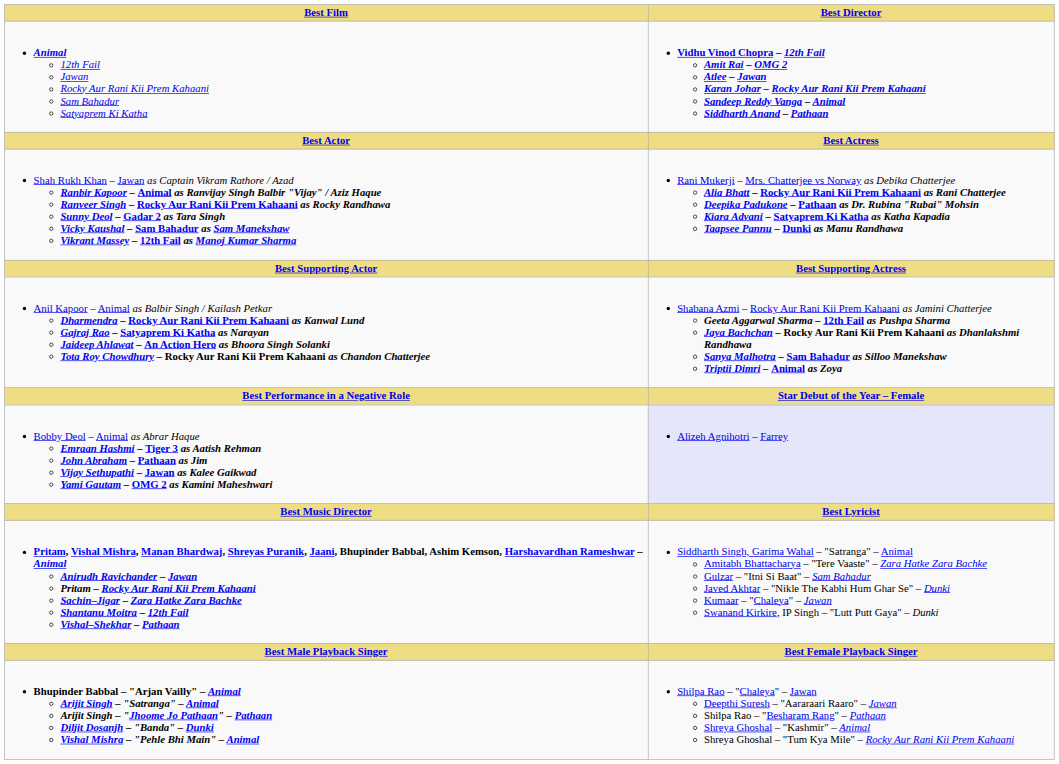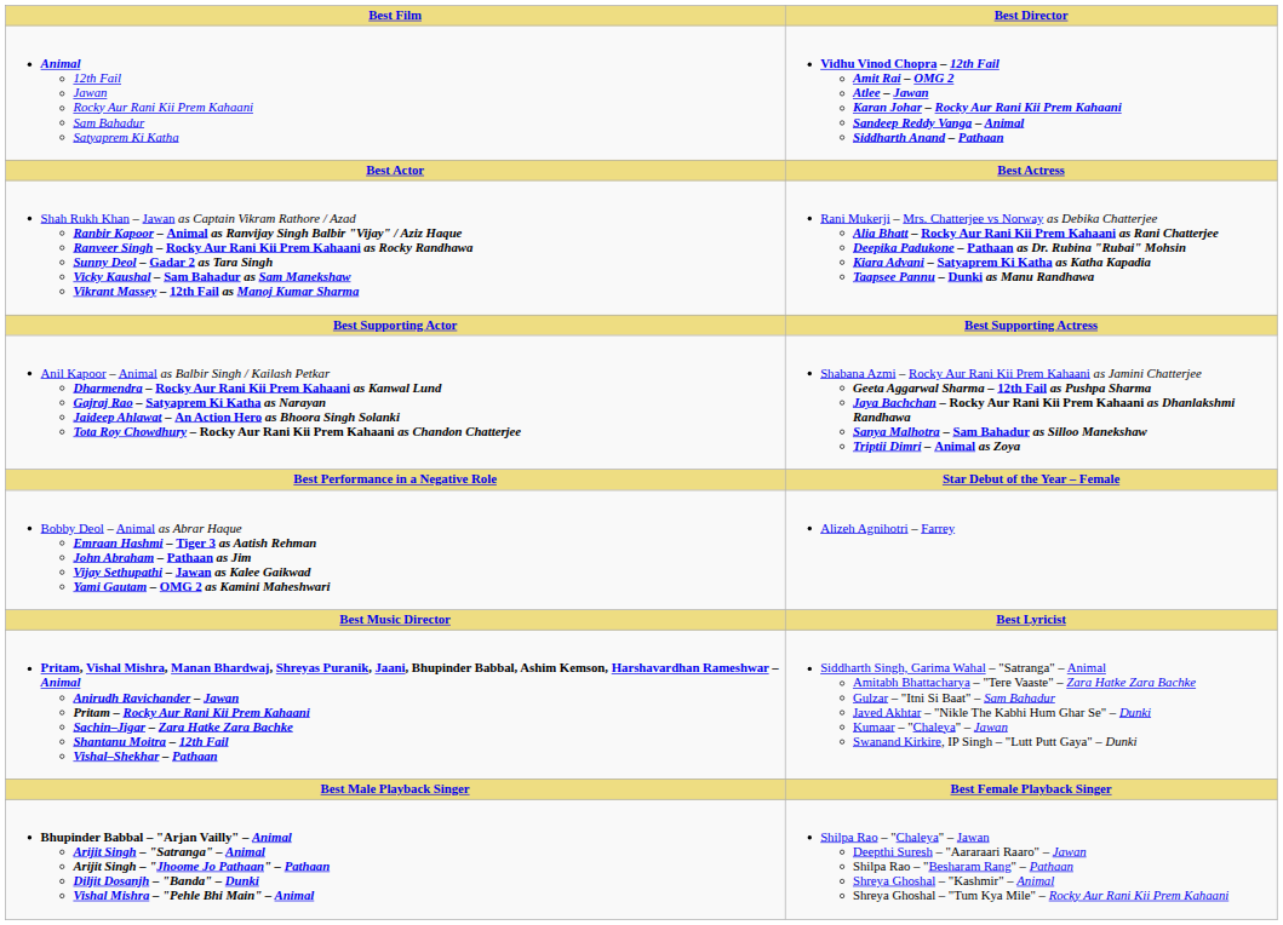row 8 | Best Director: lavender background -> no background
